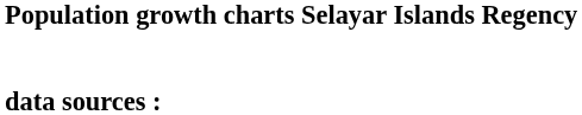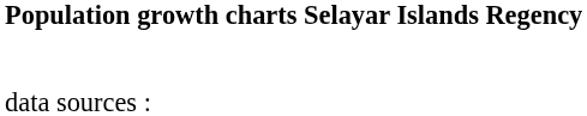row 2 | column 1: bold -> normal
